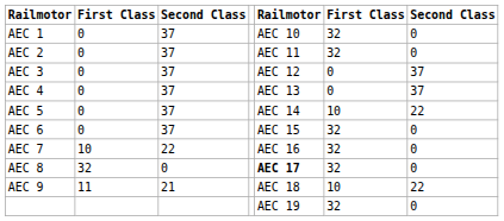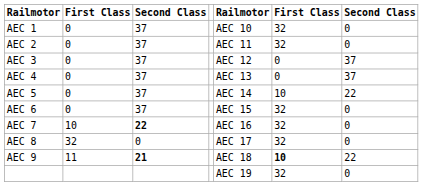AEC 7 | column 3: normal -> bold
AEC 8 | column 5: bold -> normal
AEC 9 | column 3: normal -> bold
AEC 9 | column 6: normal -> bold
